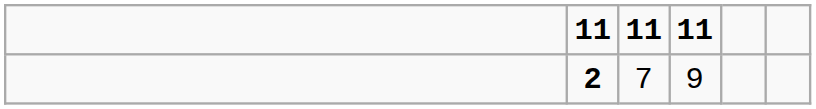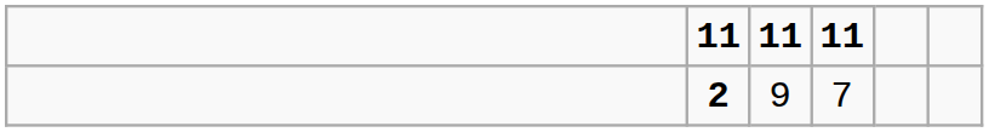row 2 | column 3: 7 -> 9
row 2 | column 4: 9 -> 7
